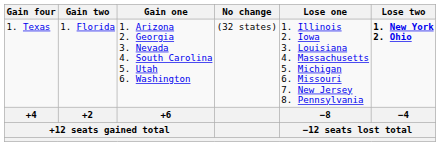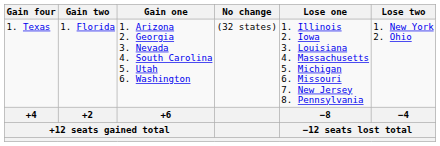1. Texas | Lose two: bold -> normal
